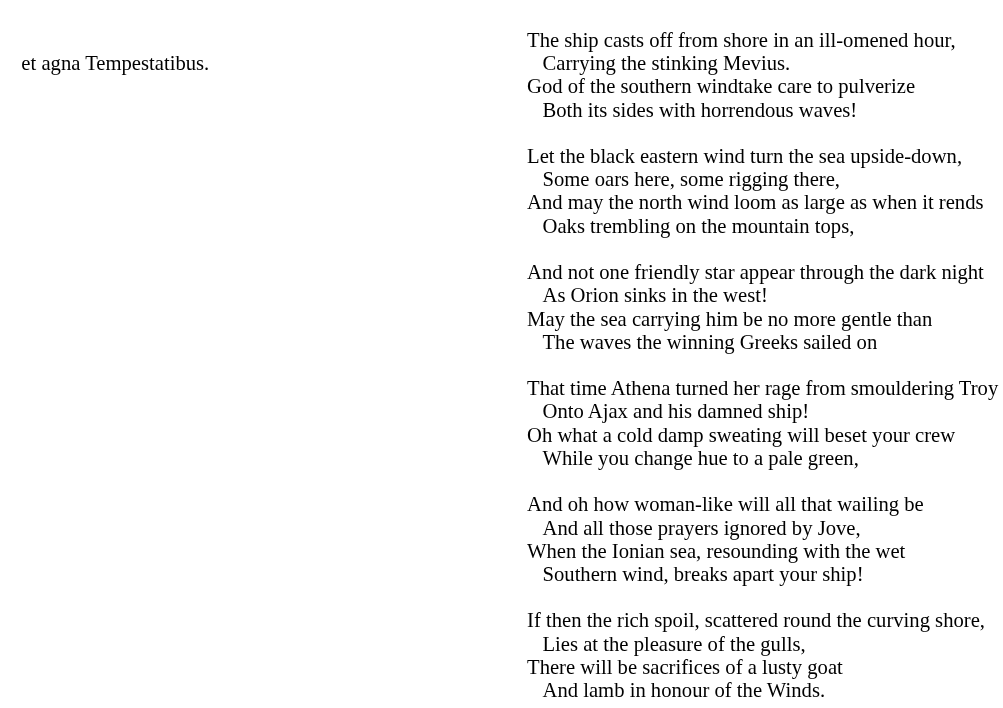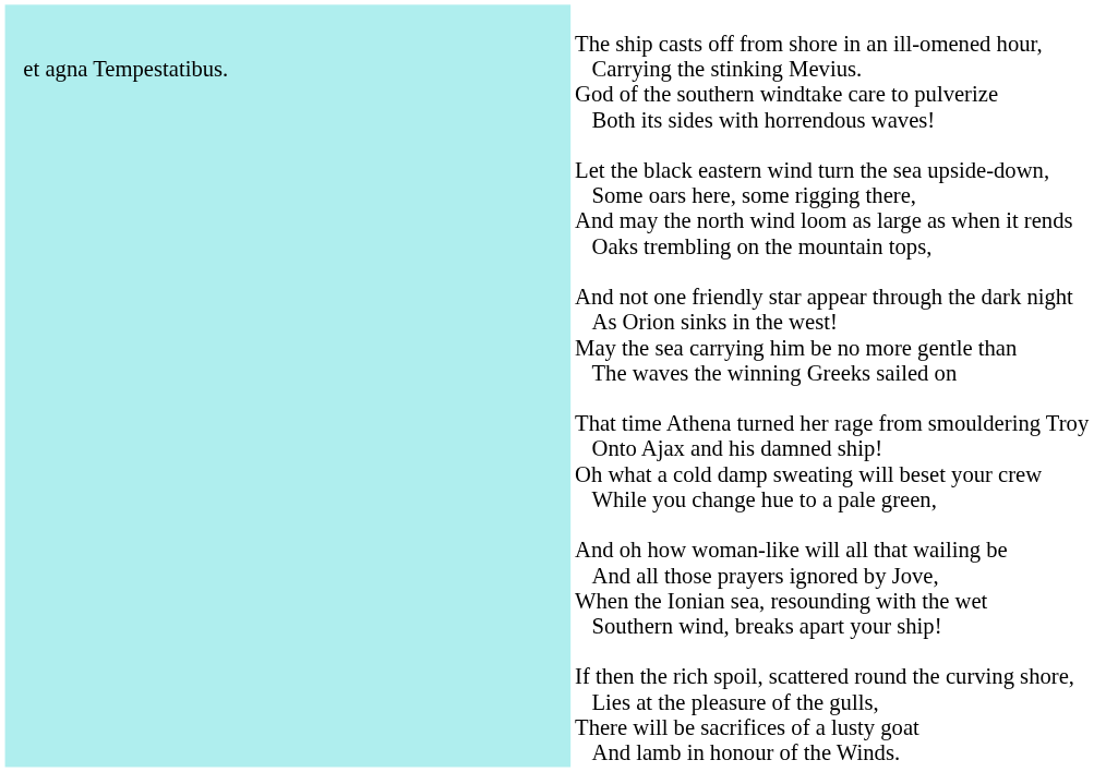row 1 | column 1: no background -> paleturquoise background
